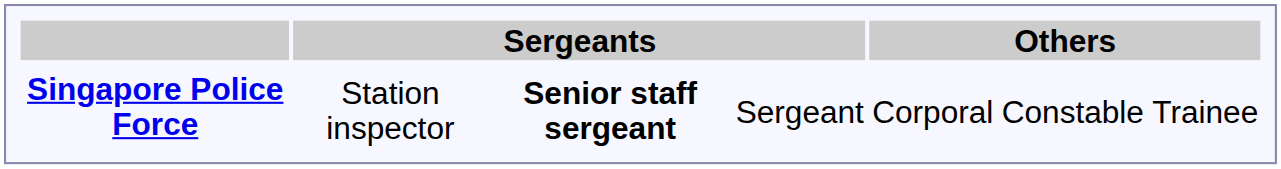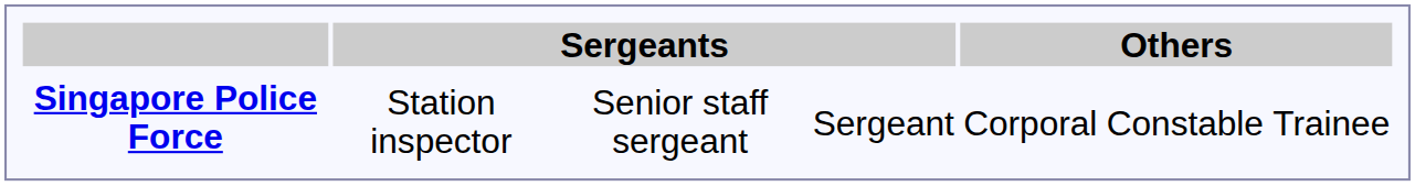Station inspector | column 3: bold -> normal
